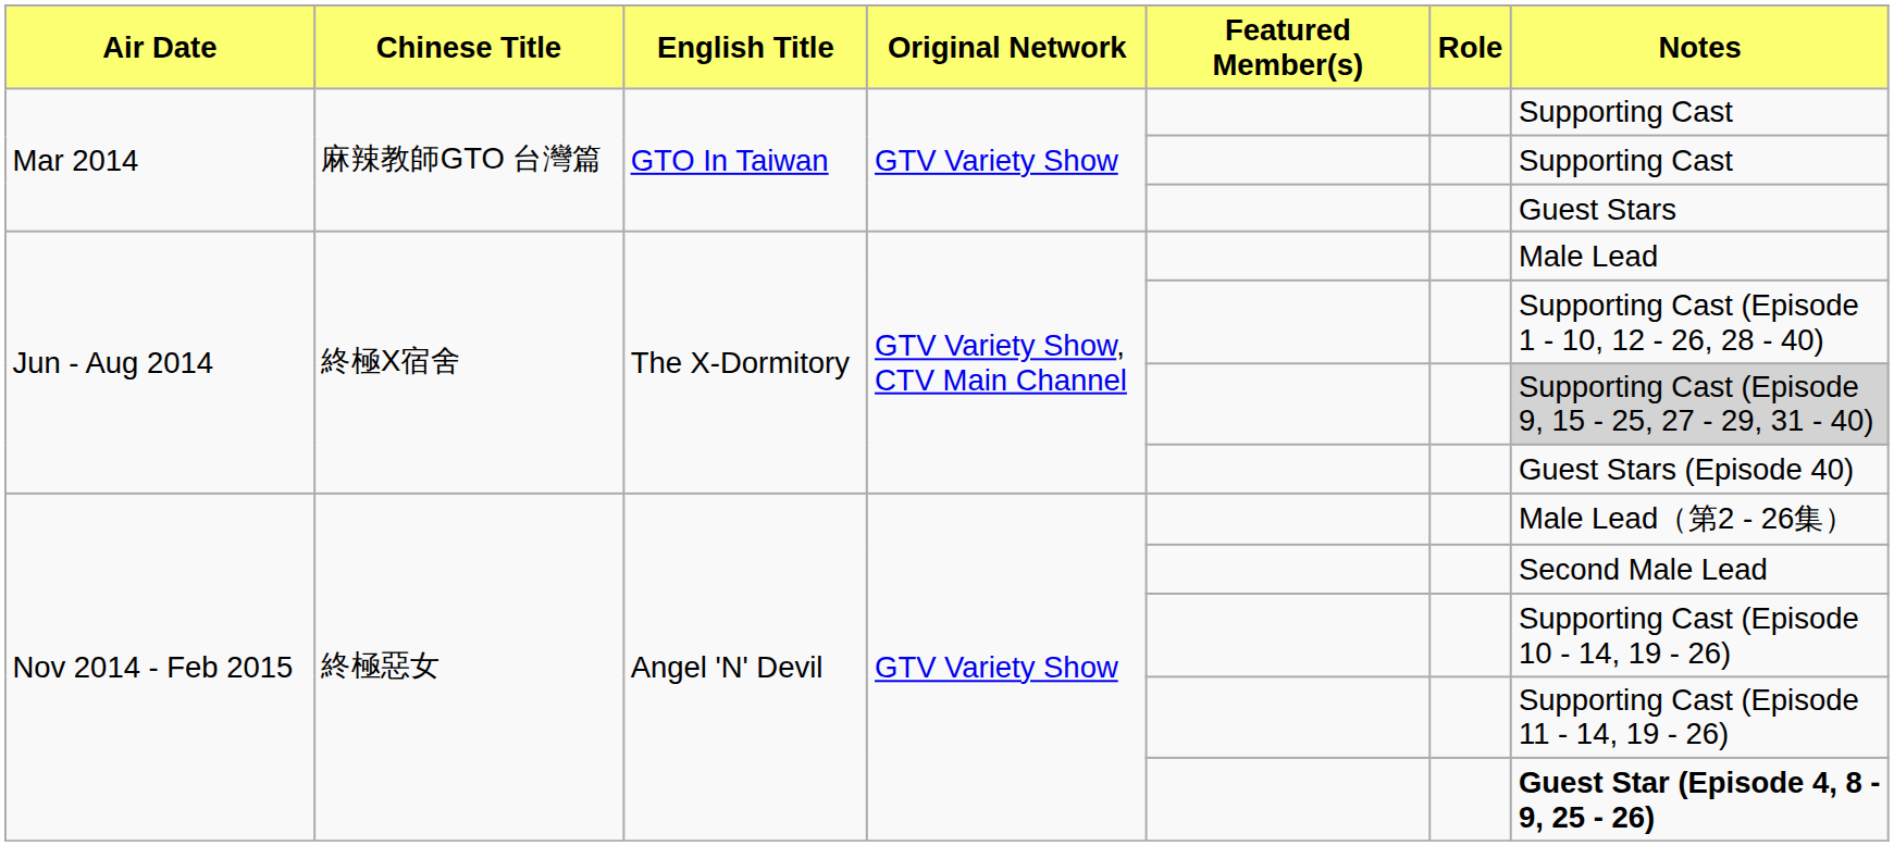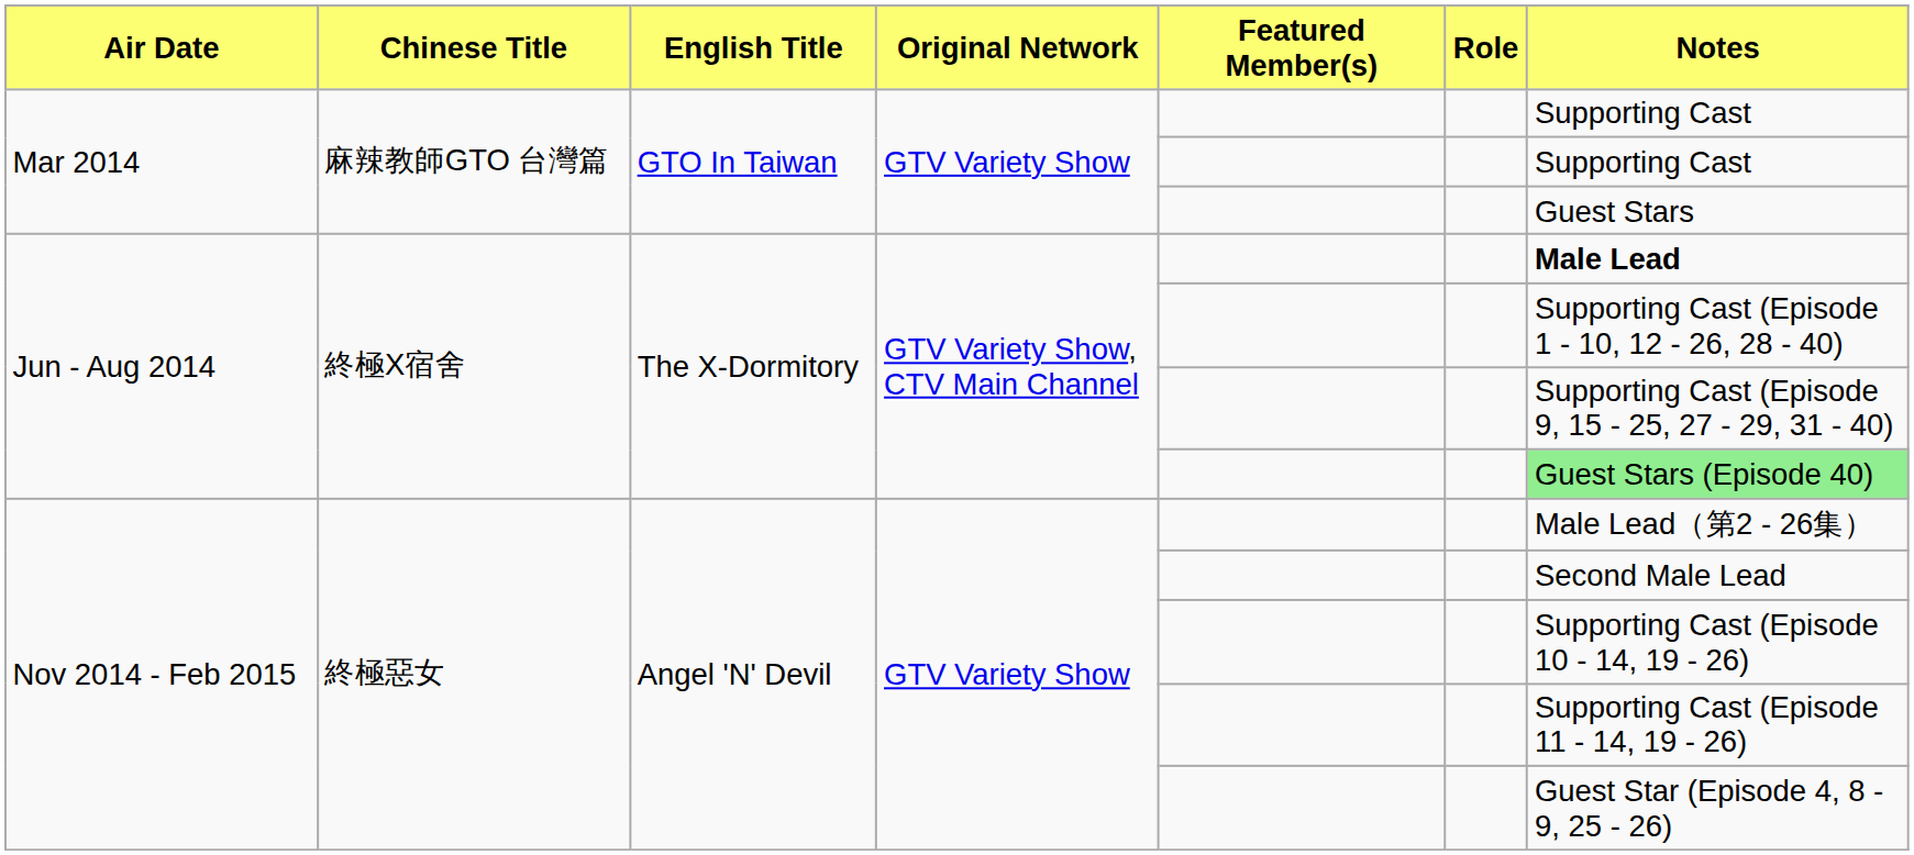row 5 | Notes: normal -> bold
row 7 | Notes: lightgrey background -> no background
row 8 | Notes: no background -> lightgreen background
row 13 | Notes: bold -> normal
